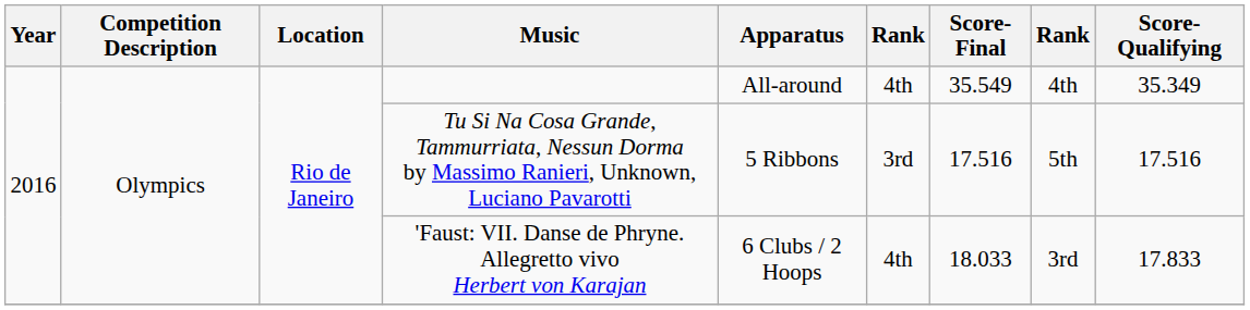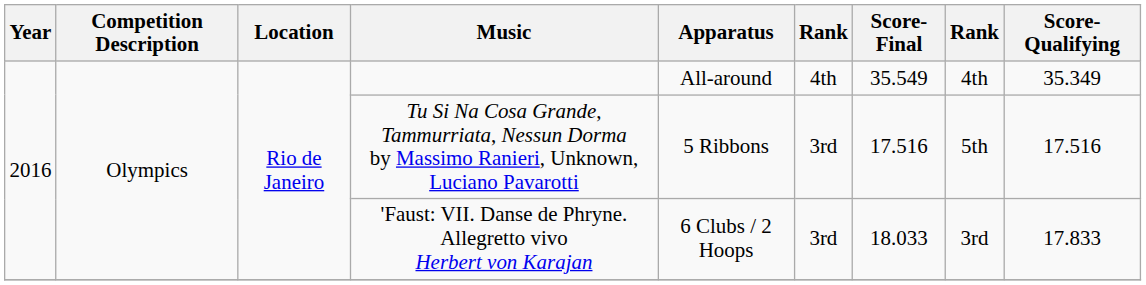row 4 | column 6: 4th -> 3rd
